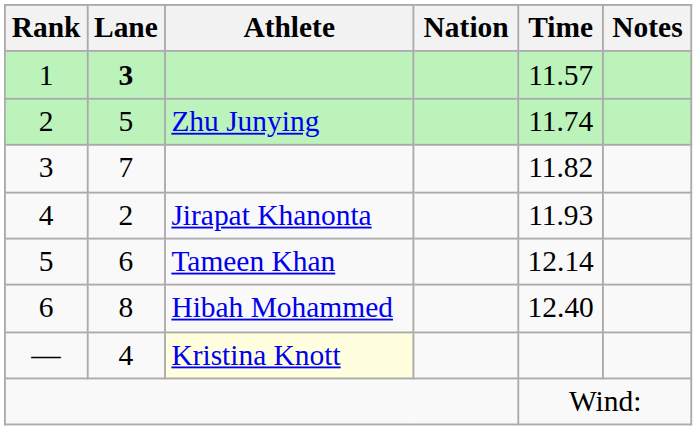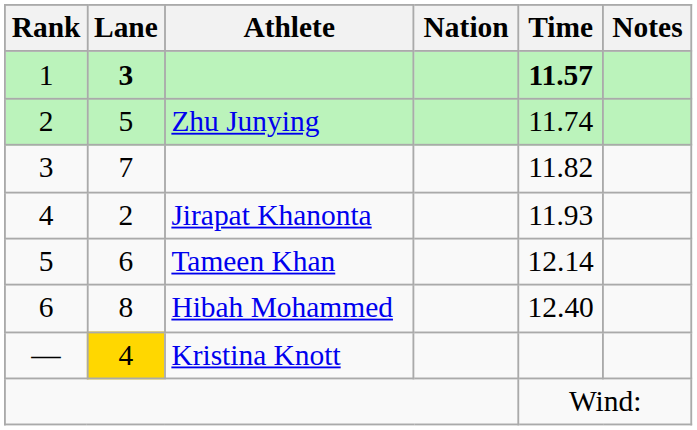1 | Time: normal -> bold
— | Lane: no background -> gold background
— | Athlete: lightyellow background -> no background
